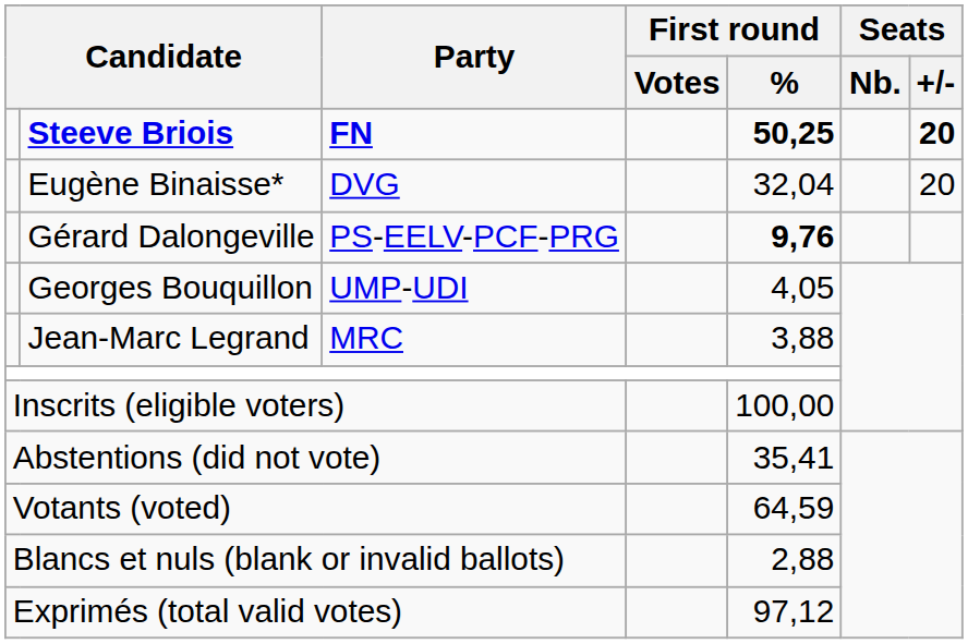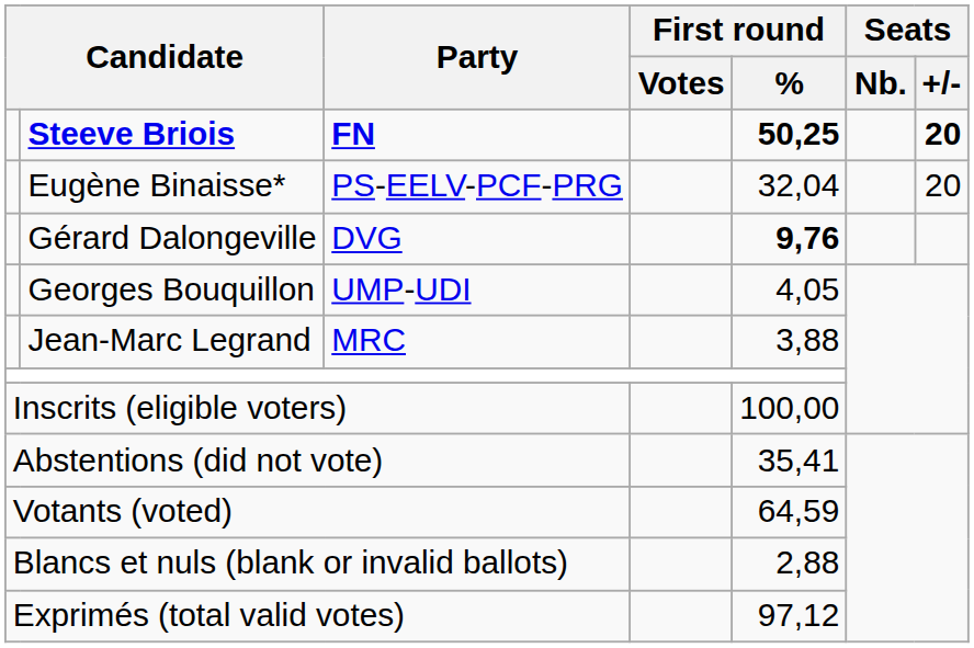Eugène Binaisse* | Party: DVG -> PS-EELV-PCF-PRG
Gérard Dalongeville | Party: PS-EELV-PCF-PRG -> DVG
